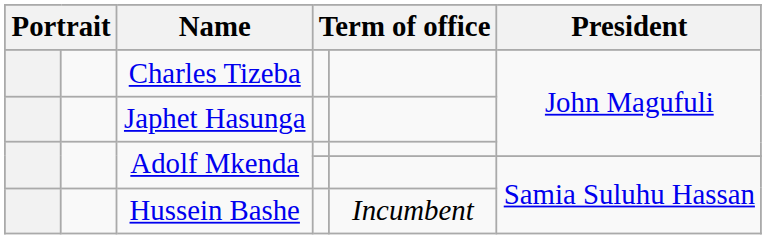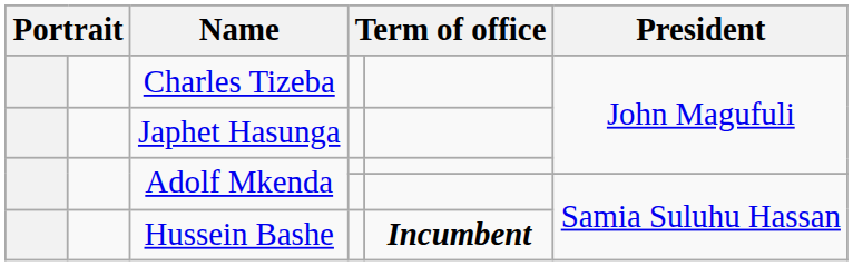Hussein Bashe | column 5: normal -> bold
